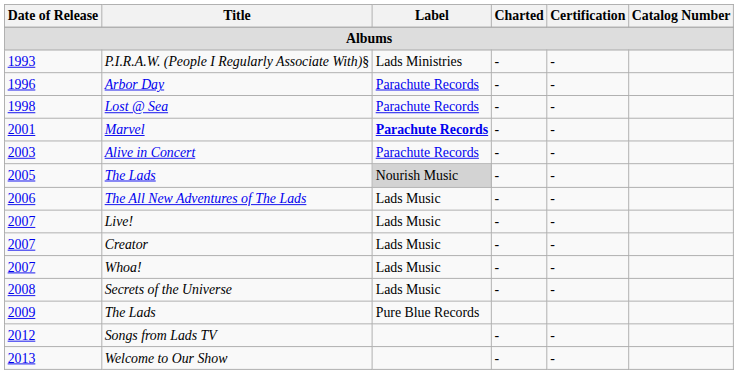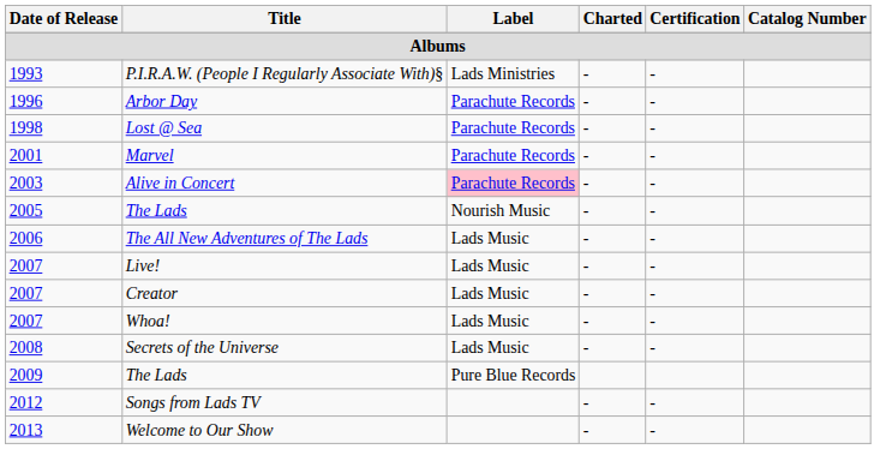Marvel | Label: bold -> normal
Alive in Concert | Label: no background -> pink background
2005 / The Lads | Label: lightgrey background -> no background
